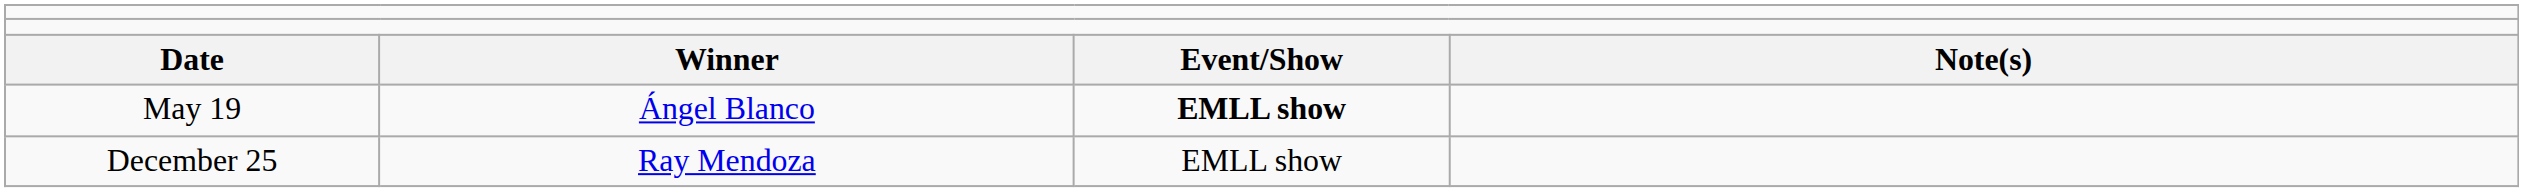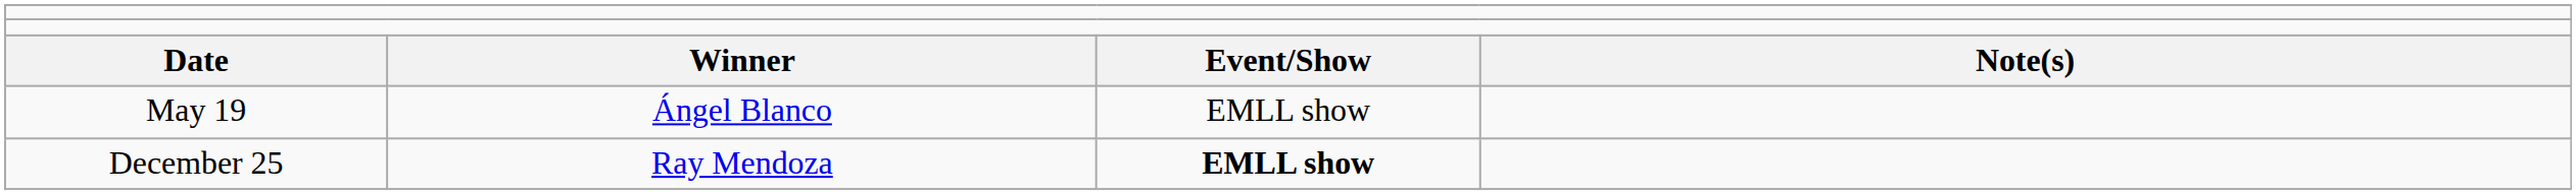May 19 | column 3: bold -> normal
December 25 | column 3: normal -> bold
